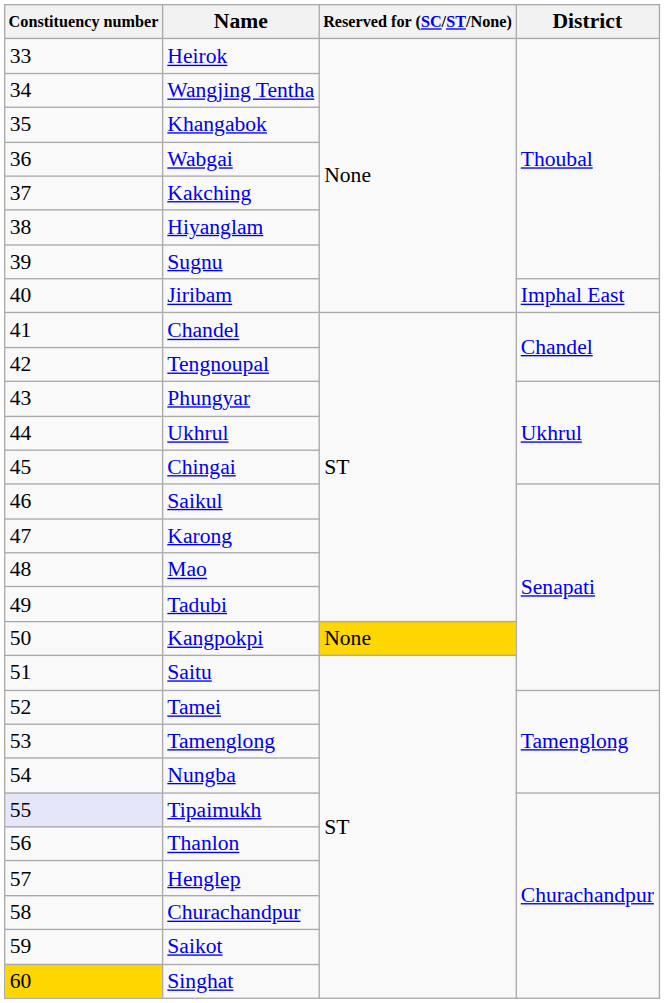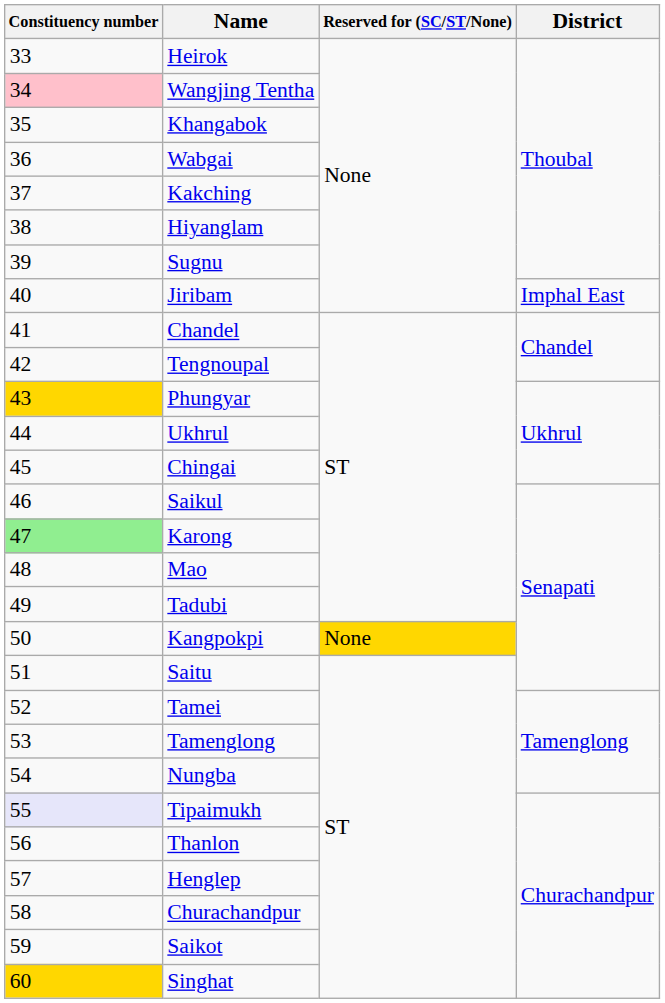Wangjing Tentha | Constituency number: no background -> pink background
Phungyar | Constituency number: no background -> gold background
Karong | Constituency number: no background -> lightgreen background
